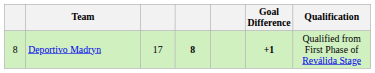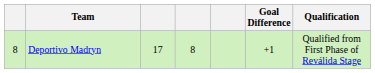Deportivo Madryn | column 4: bold -> normal
Deportivo Madryn | Goal Difference: bold -> normal
